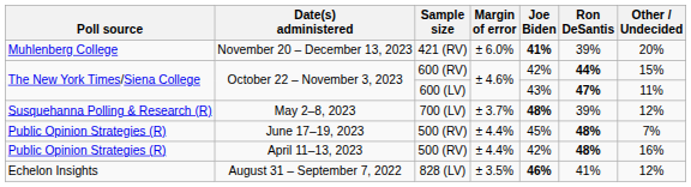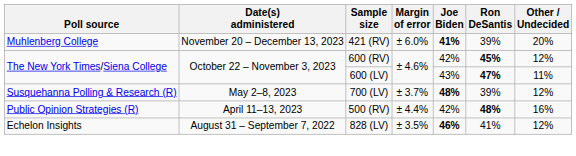October 22 – November 3, 2023 / 600 (RV) | Ron DeSantis: 44% -> 45%
October 22 – November 3, 2023 / 600 (RV) | Other / Undecided: 15% -> 12%
- row: Public Opinion Strategies (R) | June 17–19, 2023 | 500 (RV) | ± 4.4% | 45% | 48% | 7%
